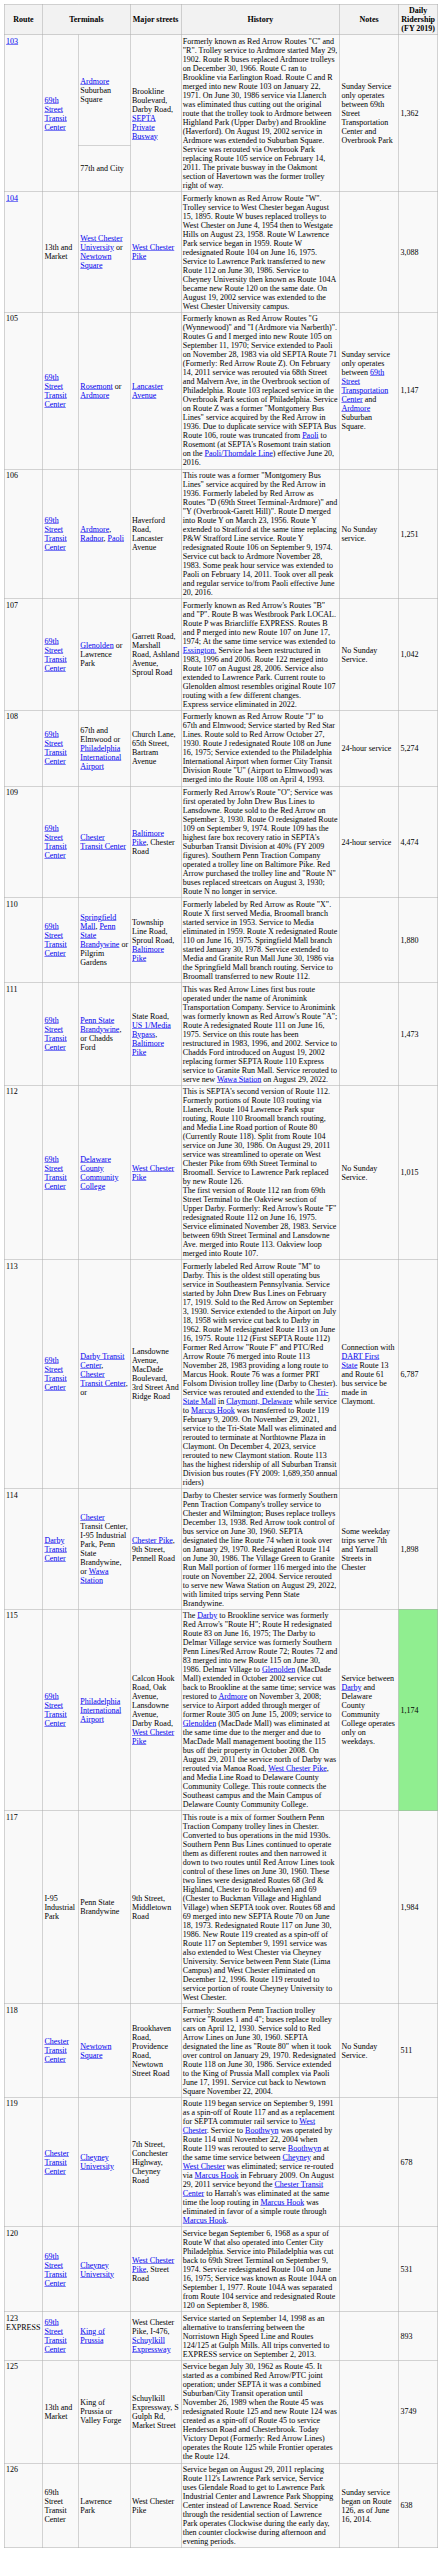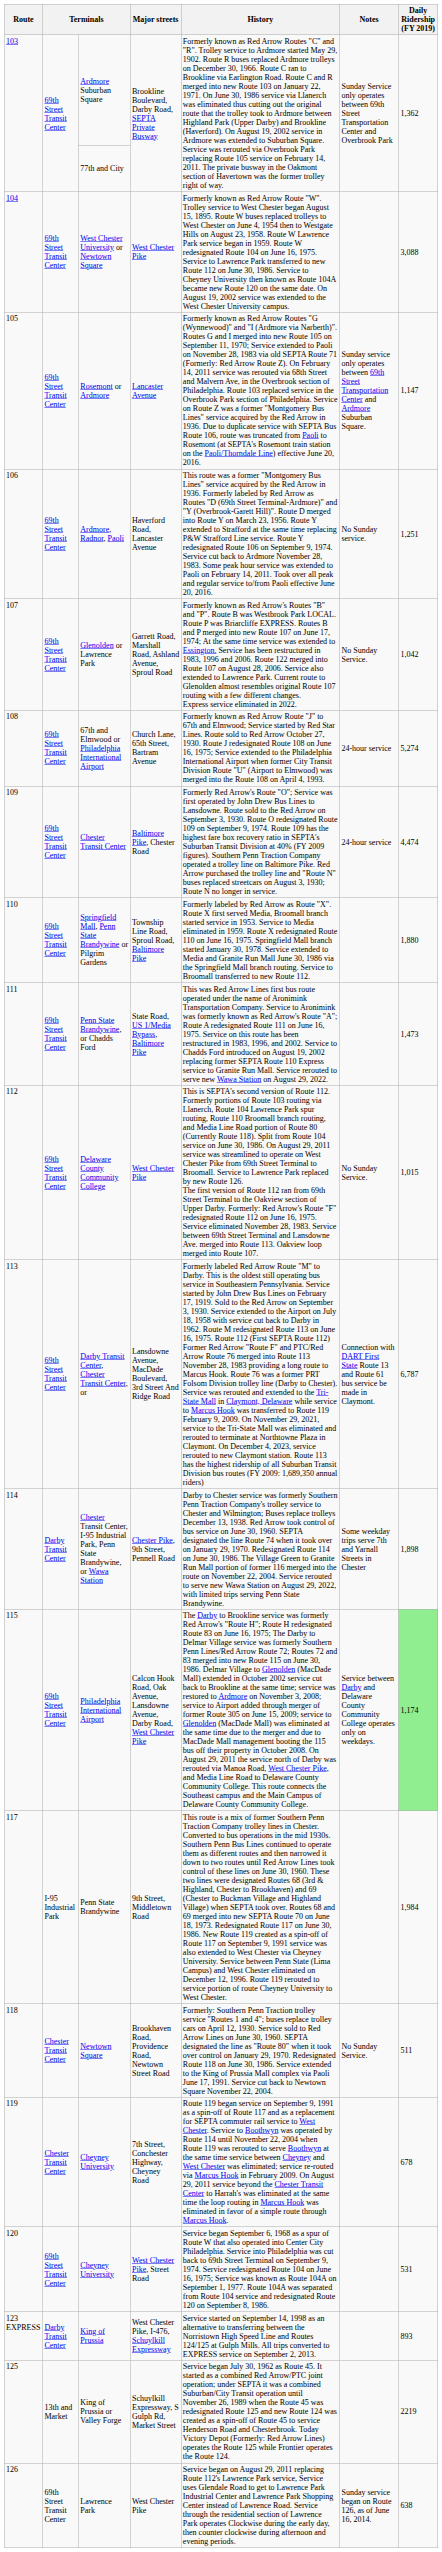West Chester University or Newtown Square | column 2: 13th and Market -> 69th Street Transit Center
King of Prussia | column 2: 69th Street Transit Center -> Darby Transit Center
King of Prussia or Valley Forge | Daily Ridership (FY 2019): 3749 -> 2219
